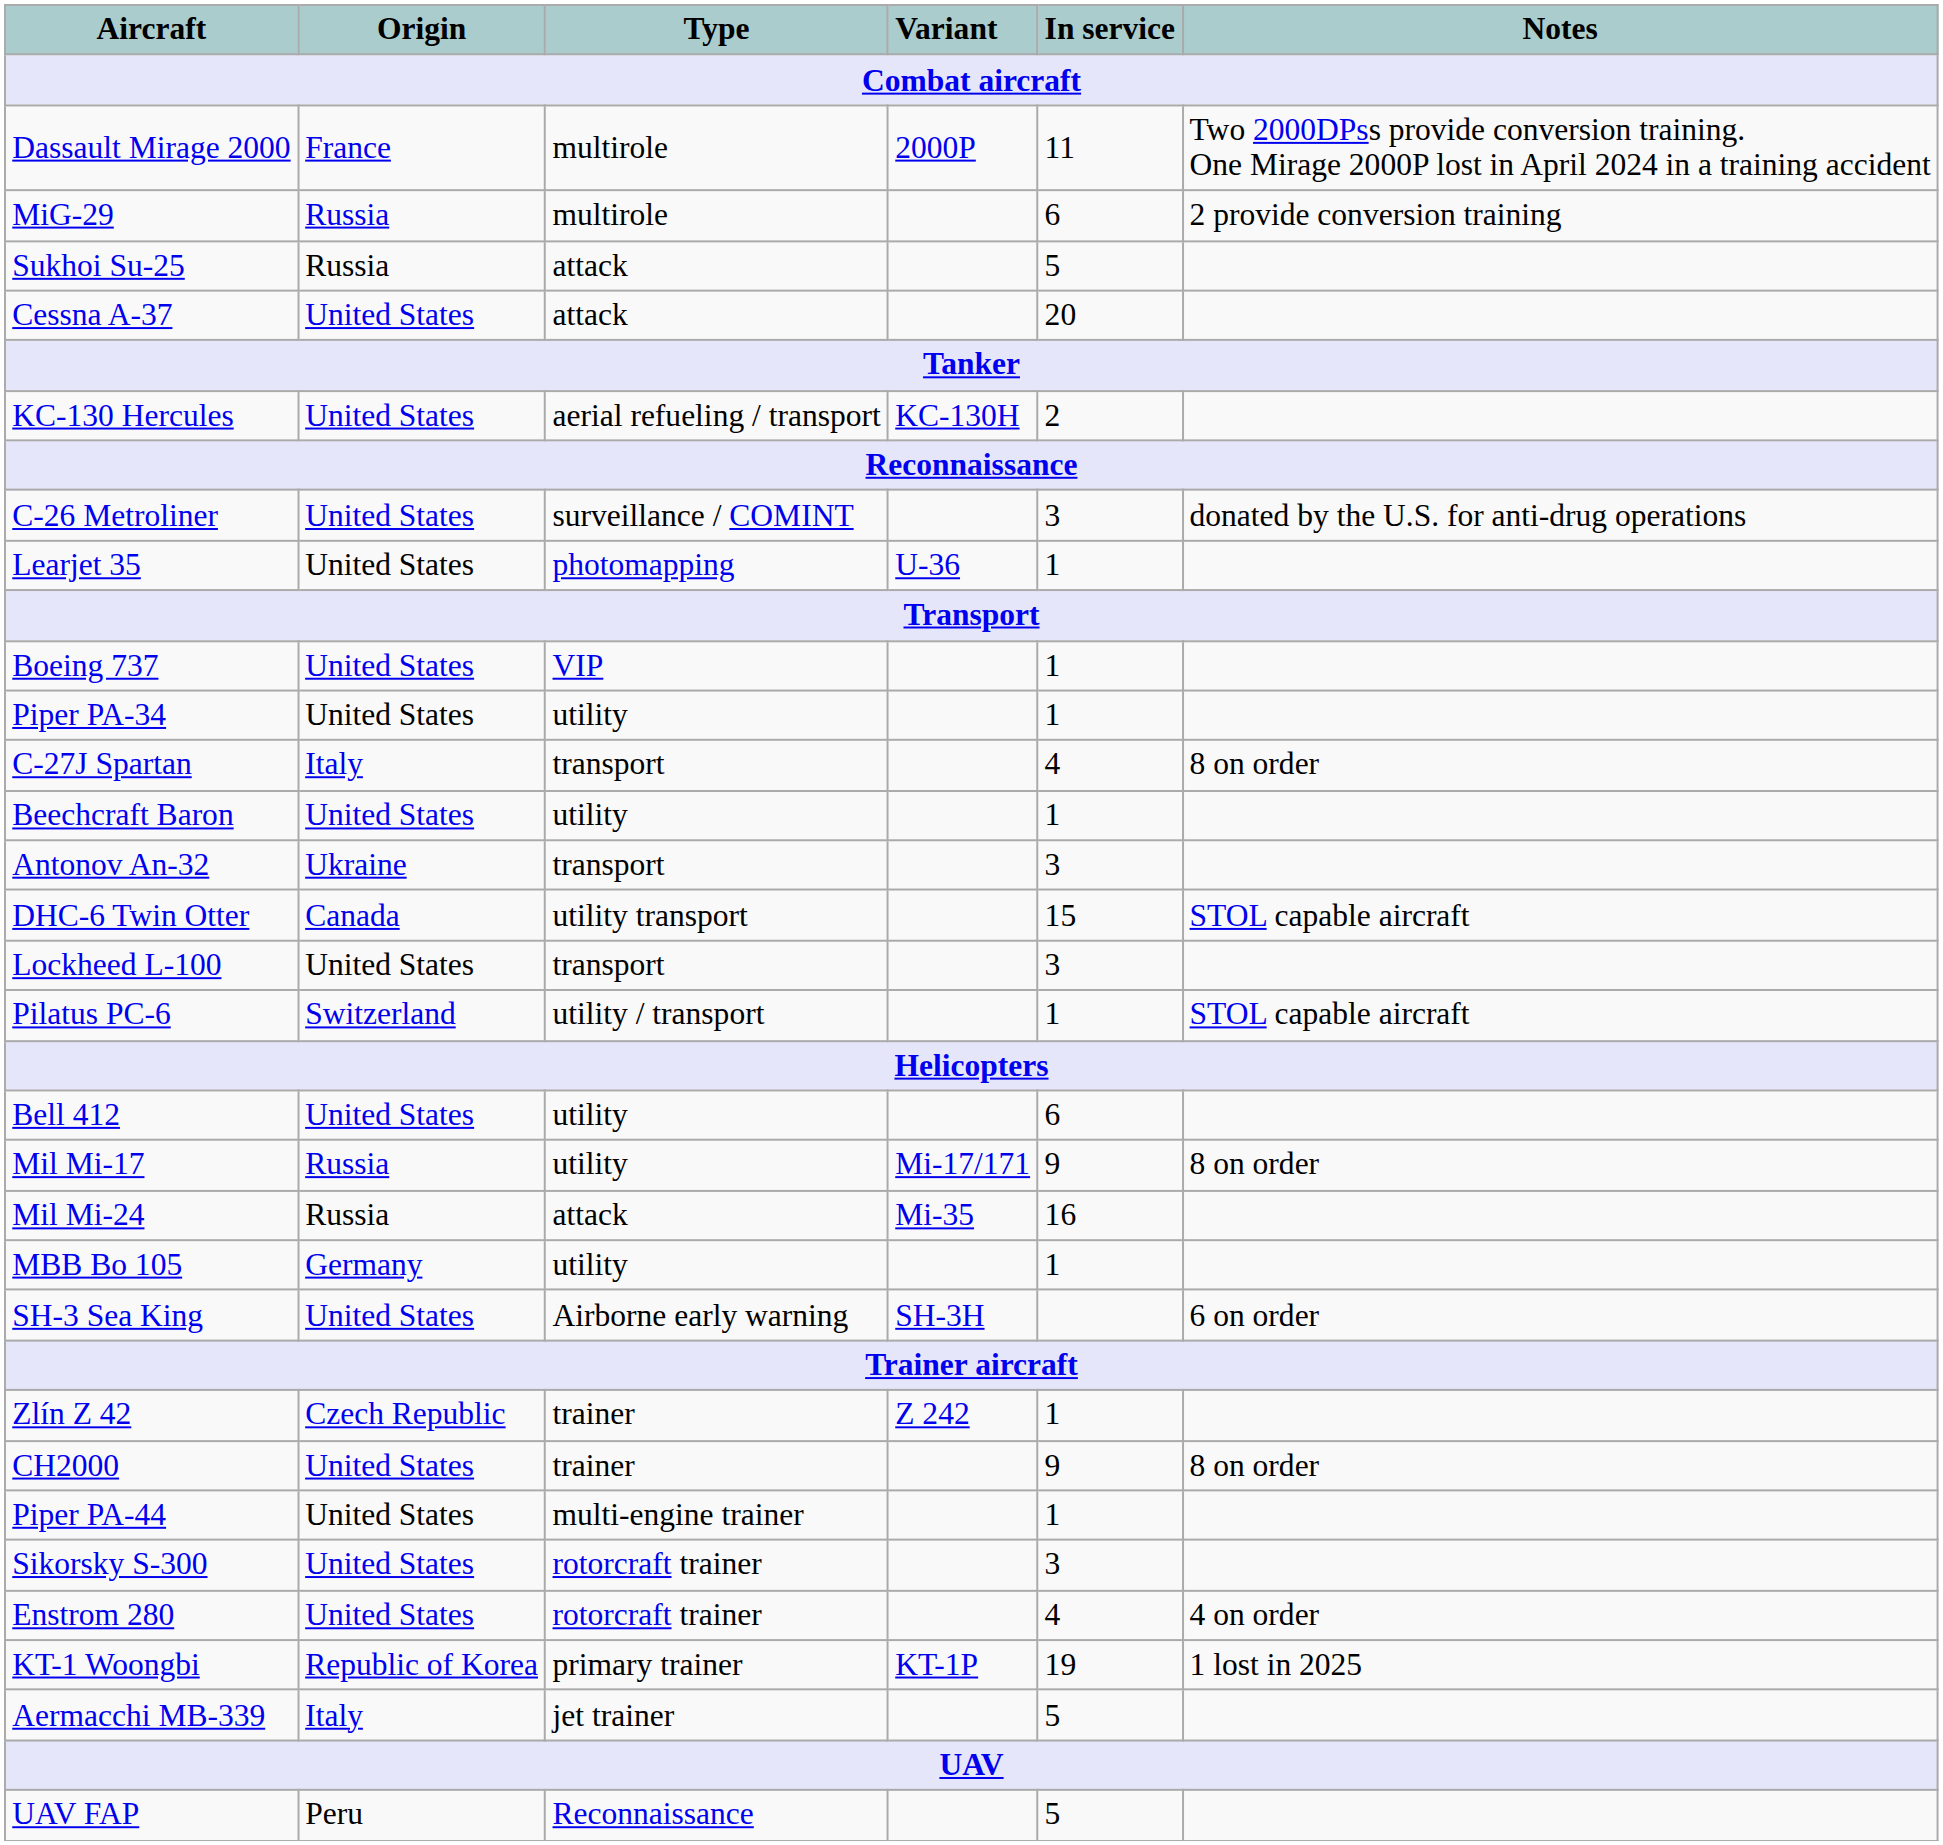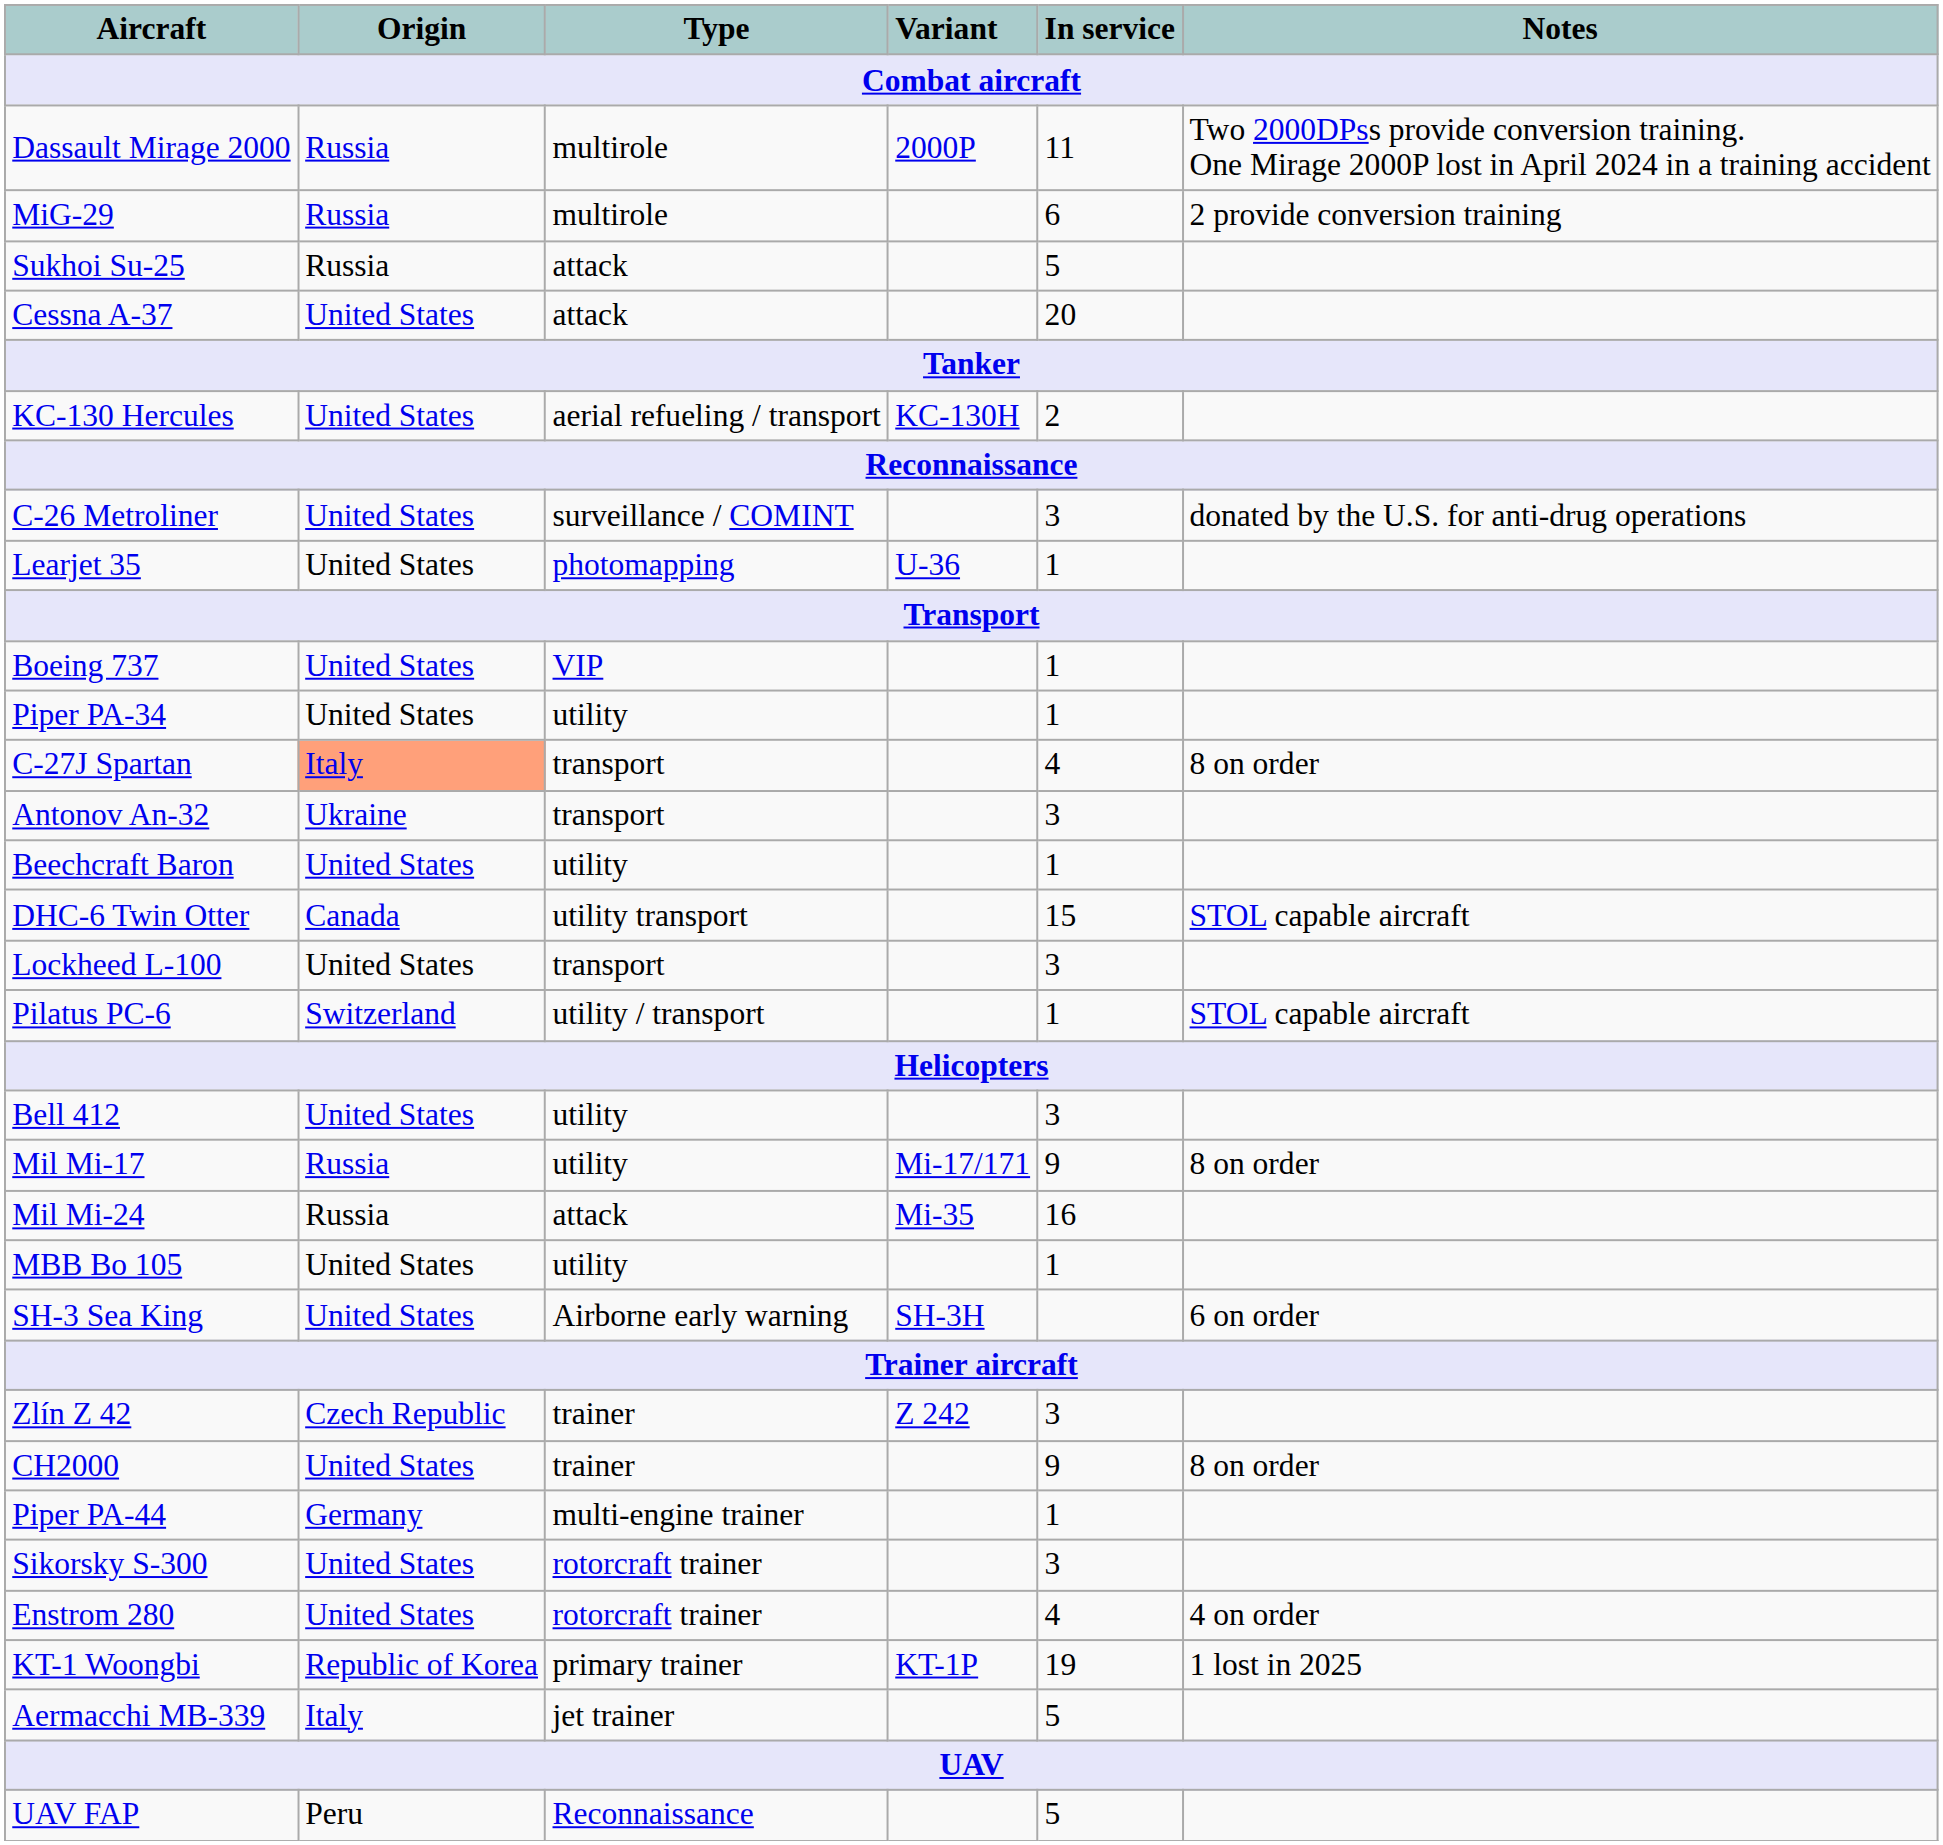Dassault Mirage 2000 | Origin: France -> Russia
C-27J Spartan | Origin: no background -> lightsalmon background
rows swapped: Antonov An-32 <-> Beechcraft Baron
Bell 412 | In service: 6 -> 3
MBB Bo 105 | Origin: Germany -> United States
Zlín Z 42 | In service: 1 -> 3
Piper PA-44 | Origin: United States -> Germany
